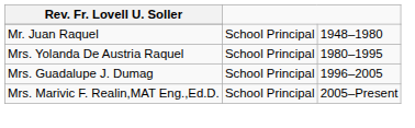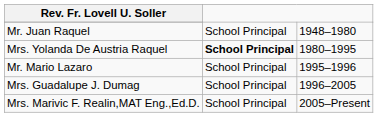Mrs. Yolanda De Austria Raquel | column 2: normal -> bold
+ row: Mr. Mario Lazaro | School Principal | 1995–1996
